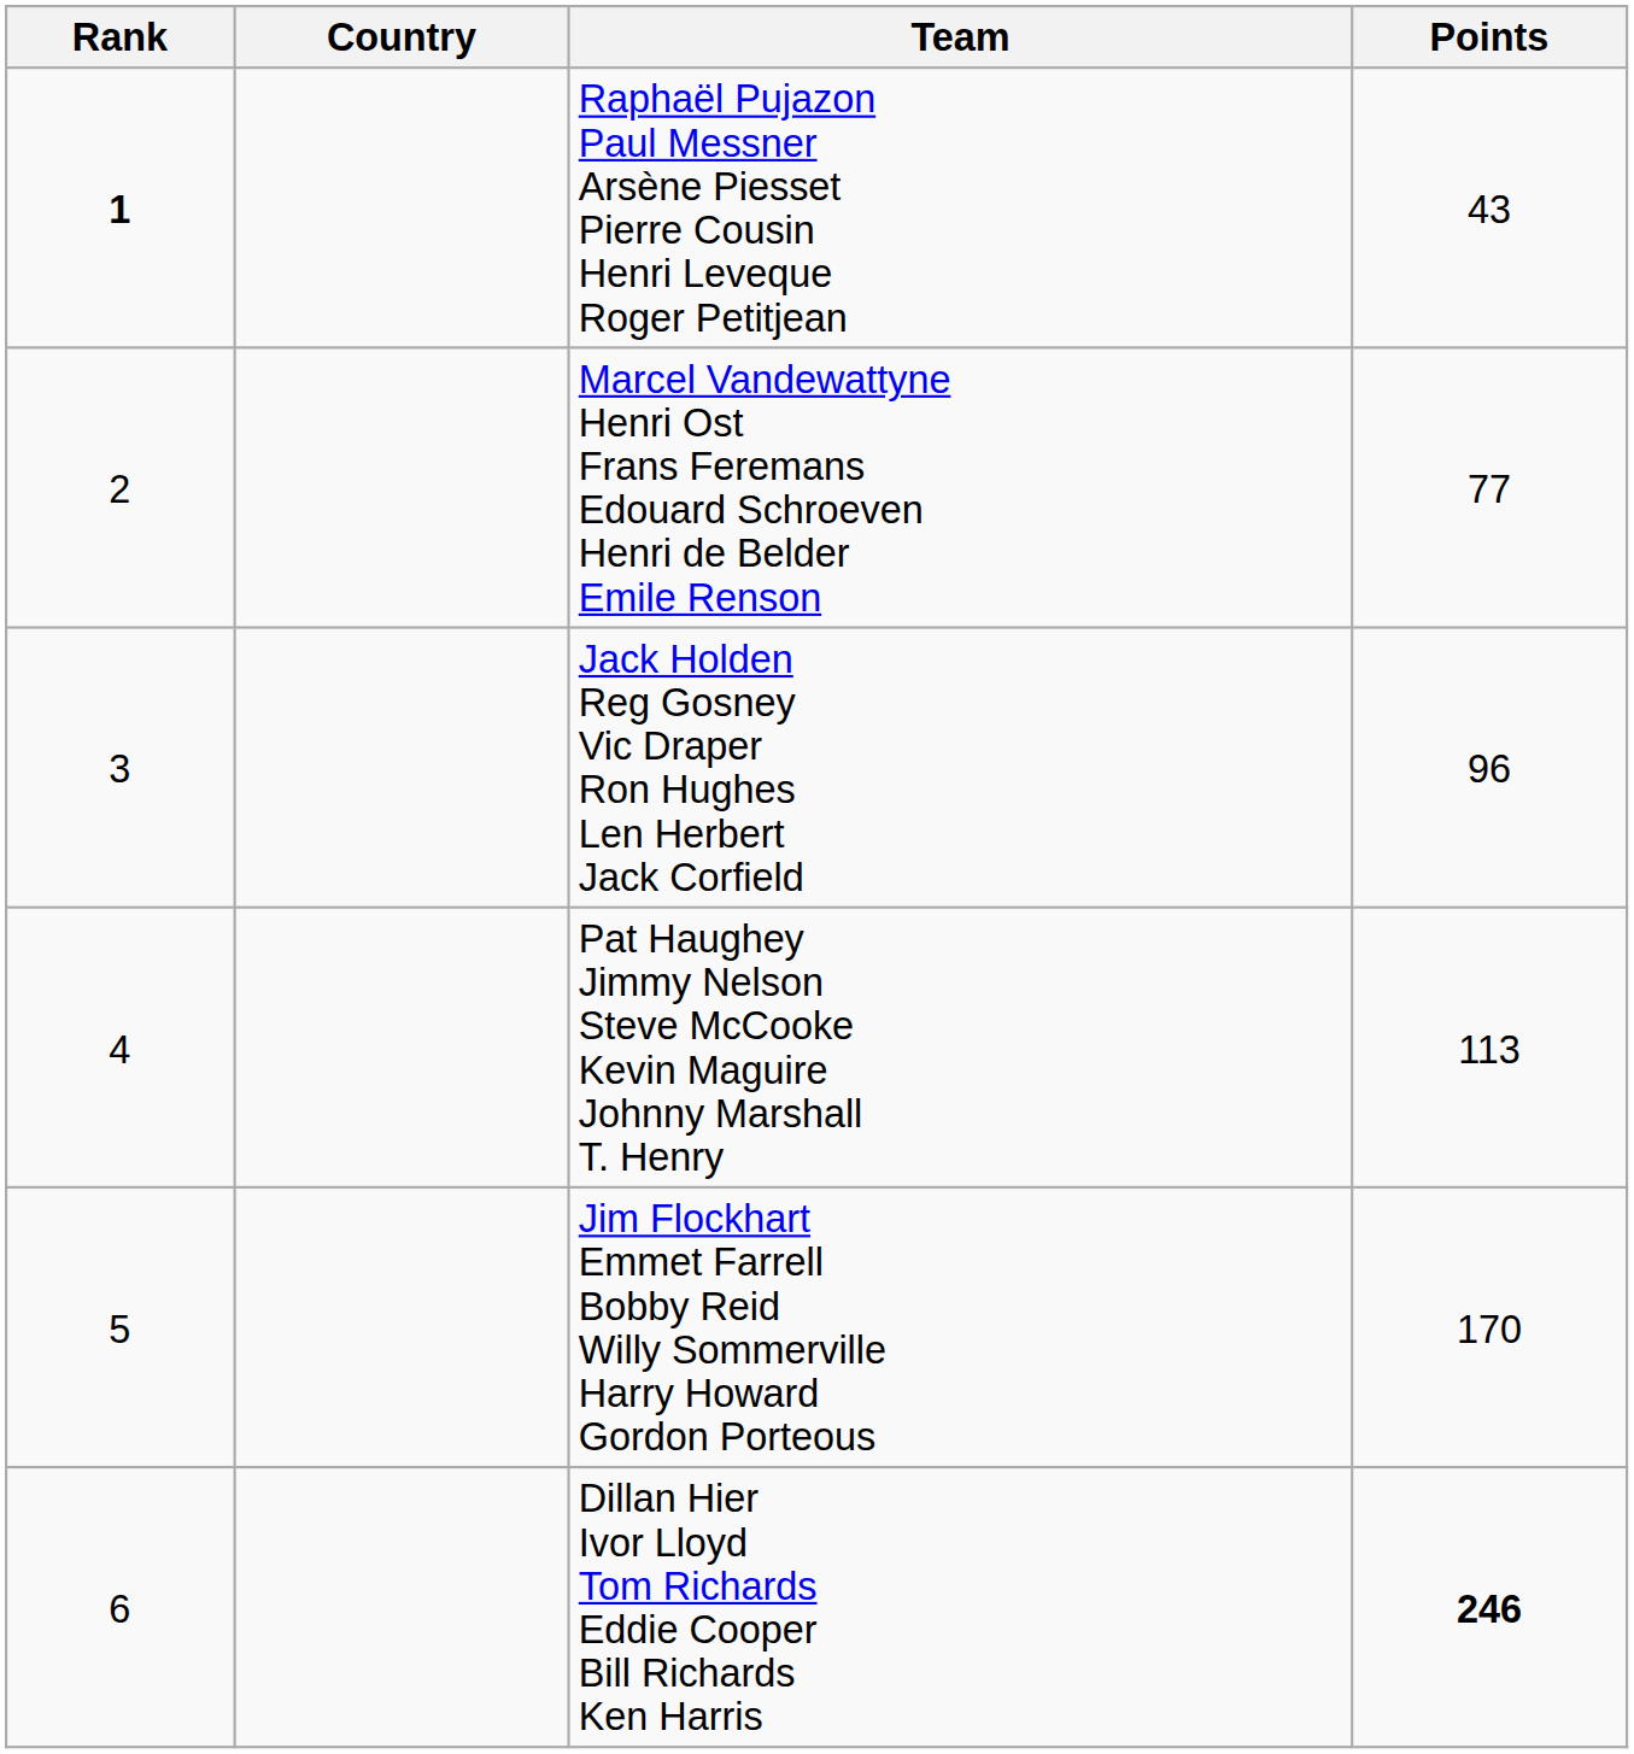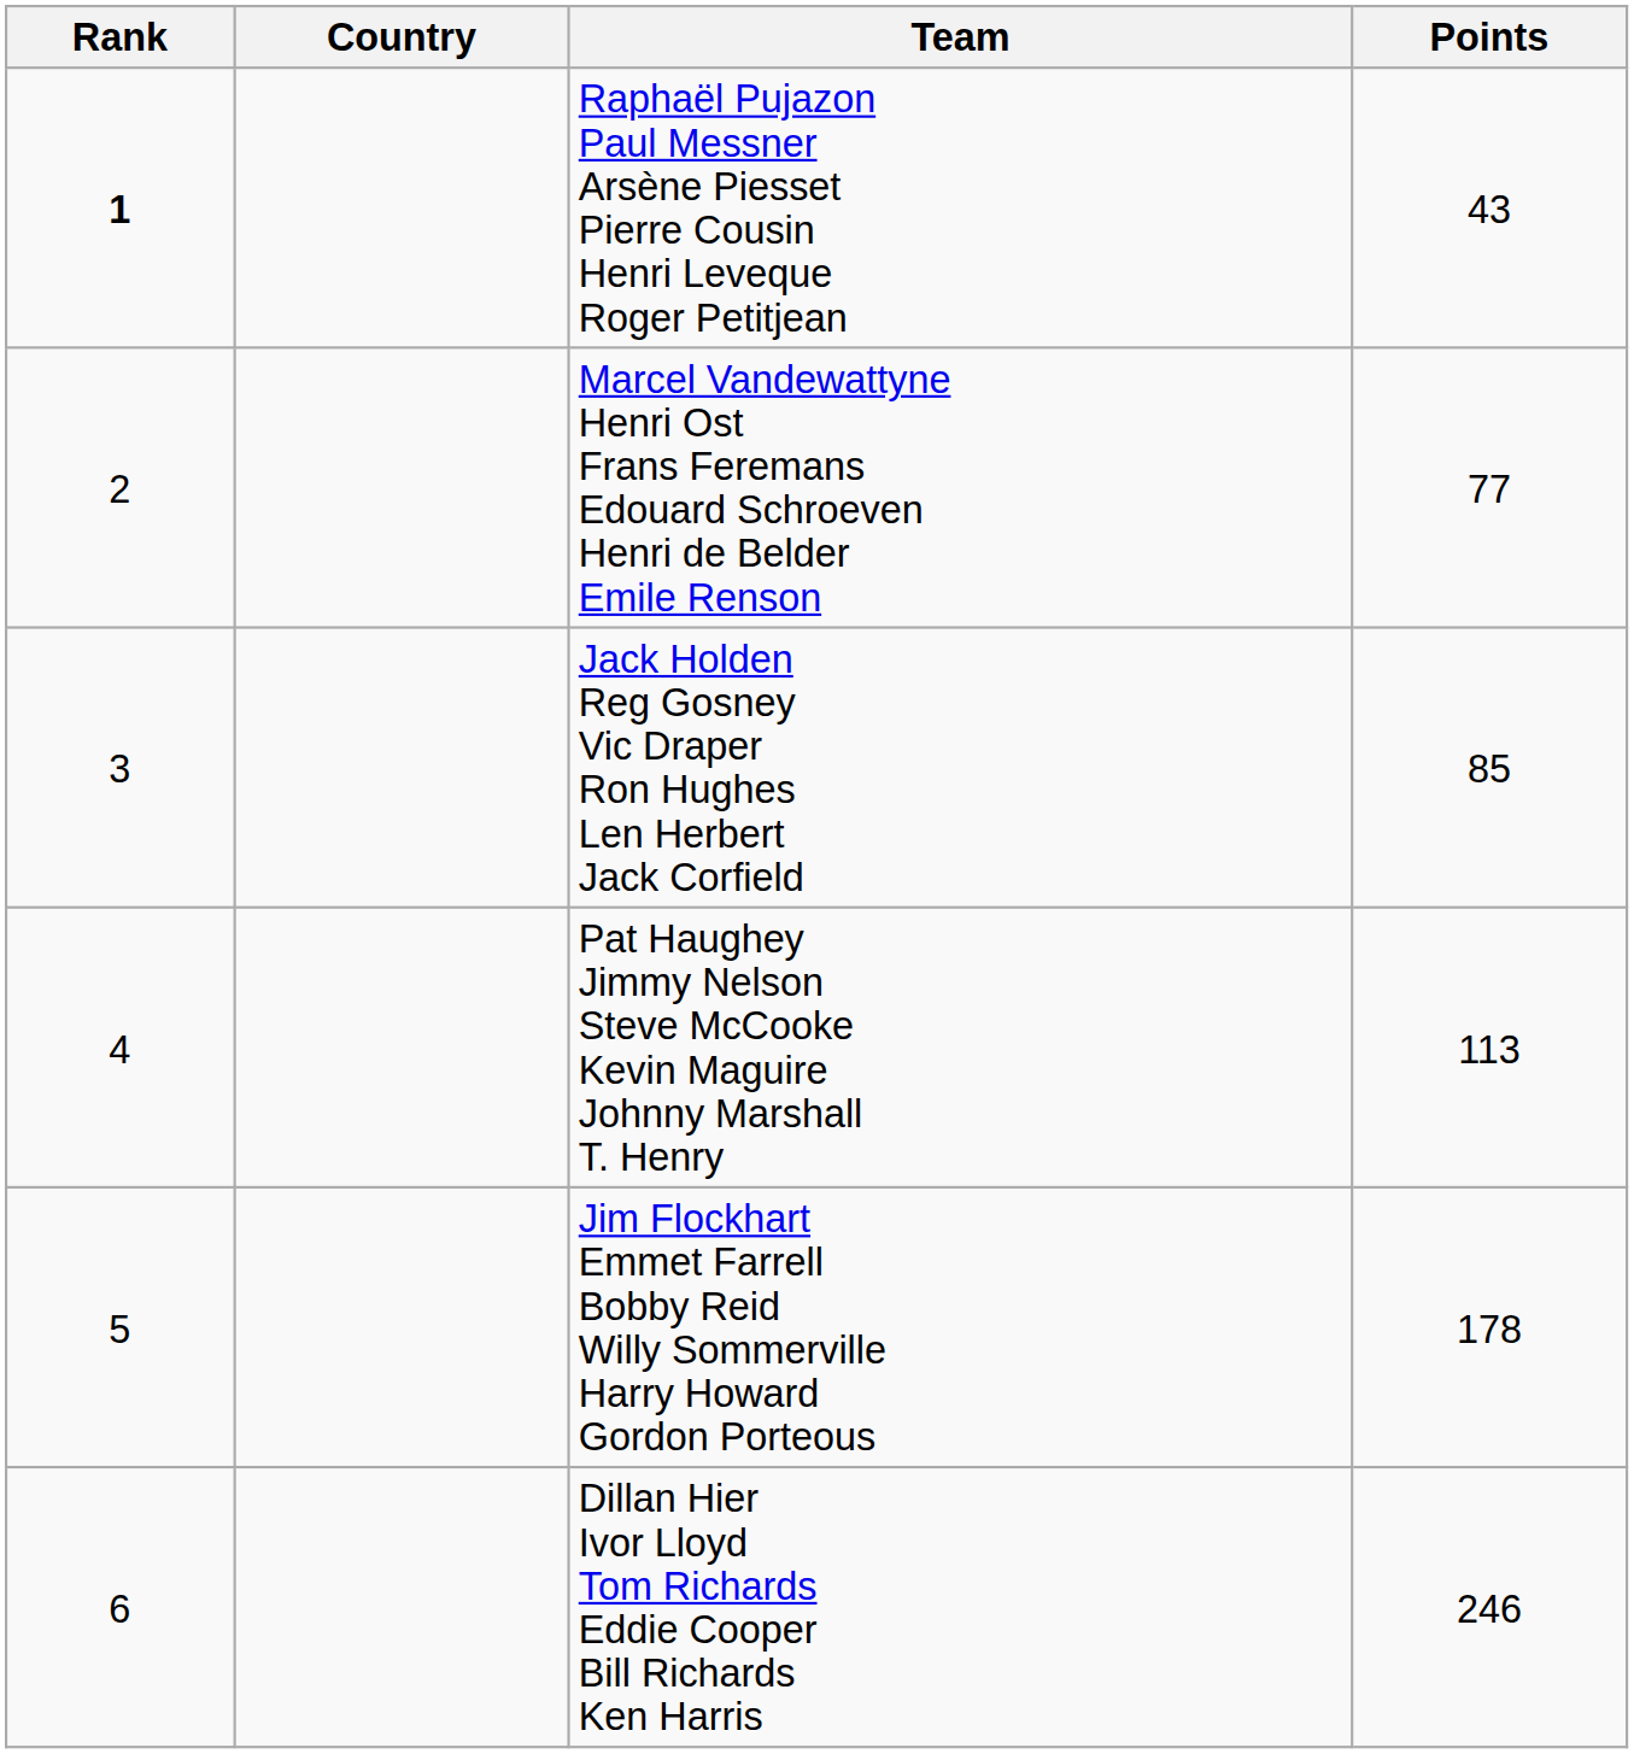row 4 | Points: 96 -> 85
row 6 | Points: 170 -> 178
row 7 | Points: bold -> normal
